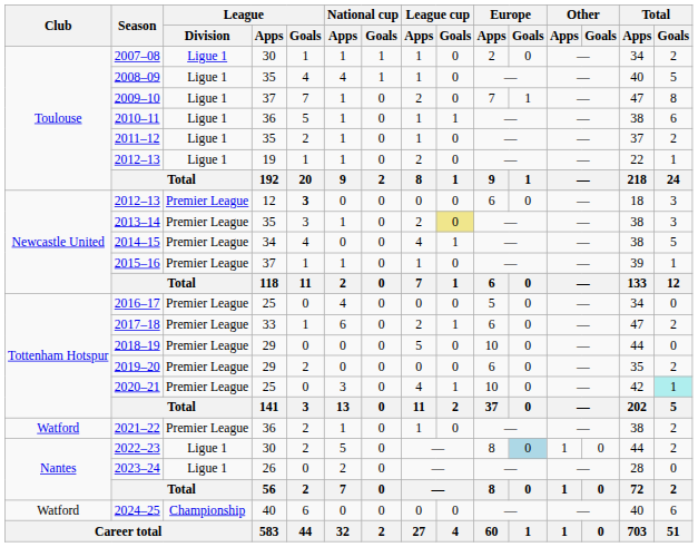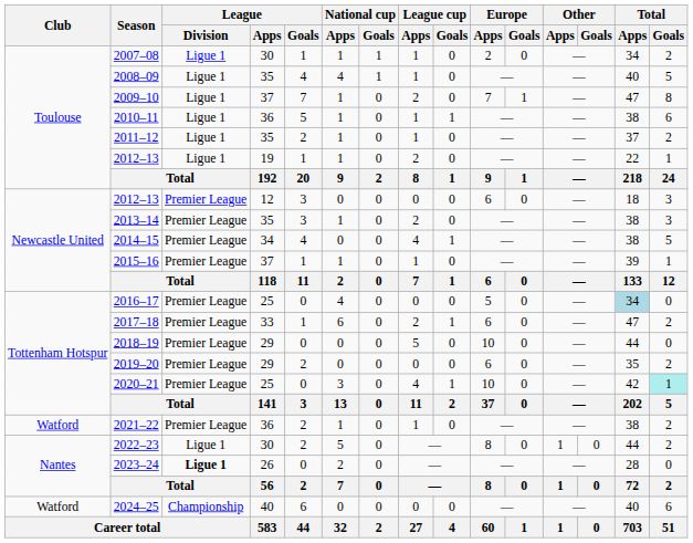2012–13 / 12 | League / Goals: bold -> normal
2013–14 | League cup / Goals: khaki background -> no background
2016–17 | Total / Apps: no background -> lightblue background
2022–23 | Europe / Goals: lightblue background -> no background
2023–24 | League / Division: normal -> bold
